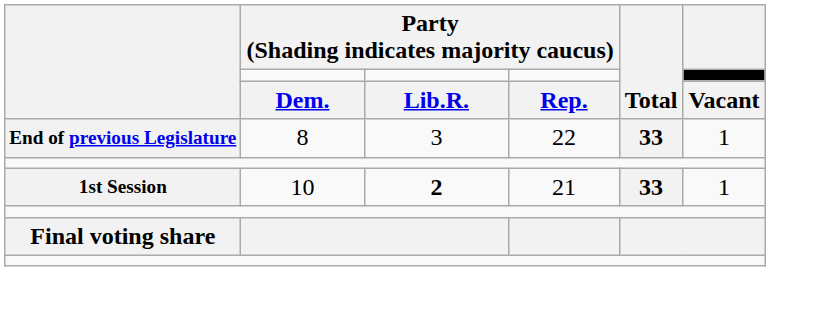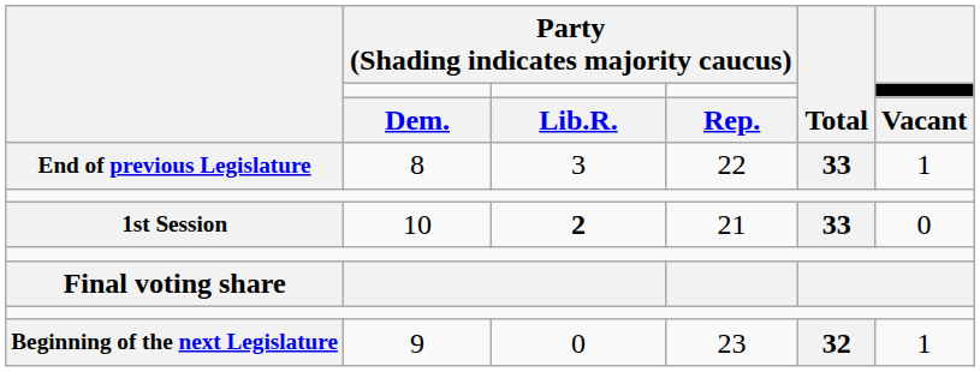1st Session | column 6: 1 -> 0
+ row: Beginning of the next Legislature | 9 | 0 | 23 | 32 | 1
